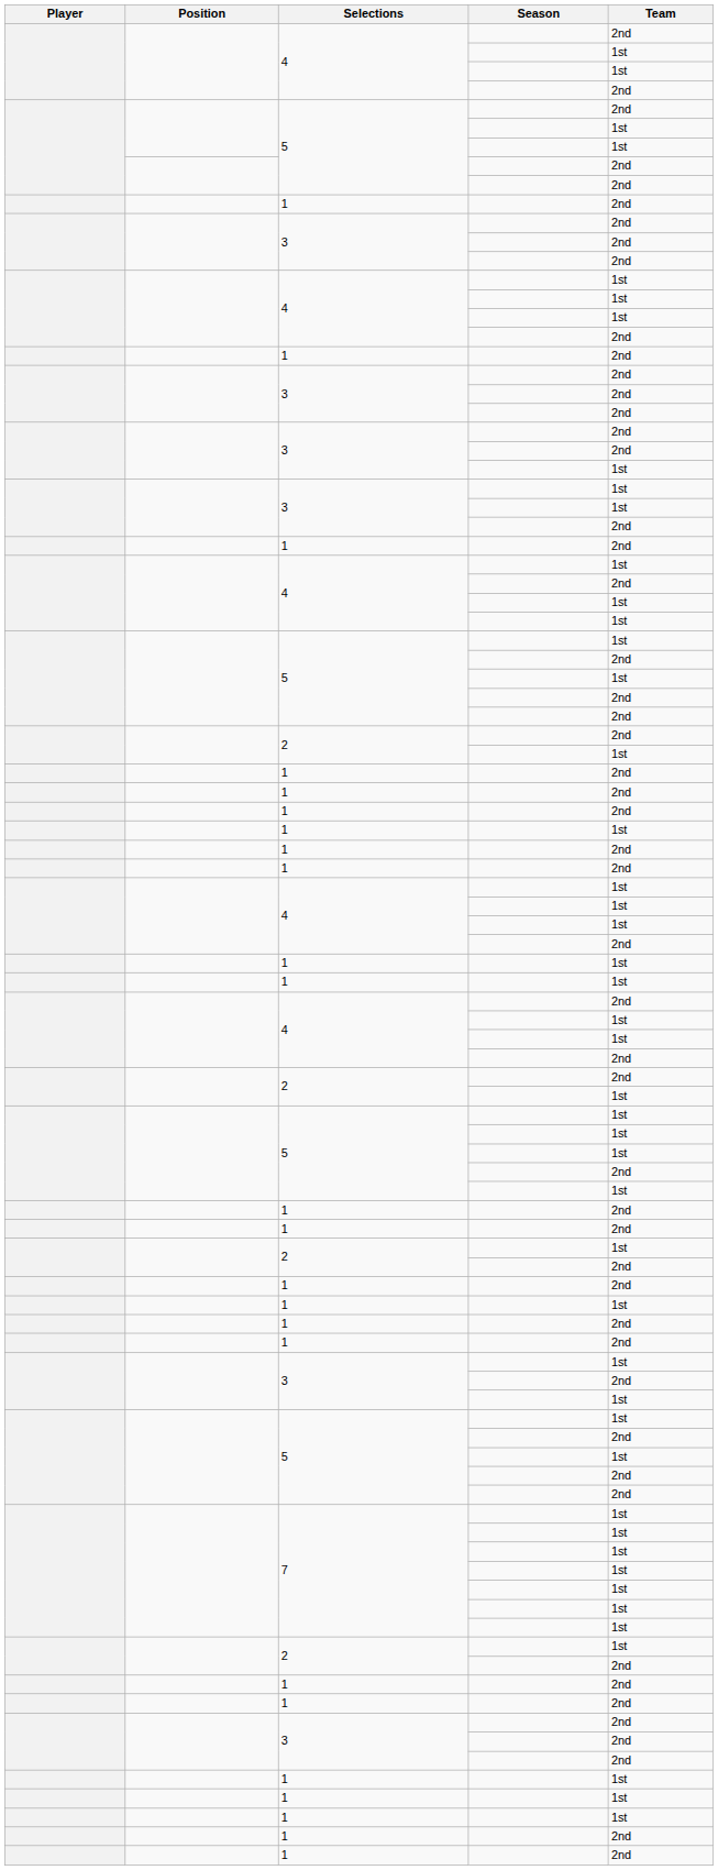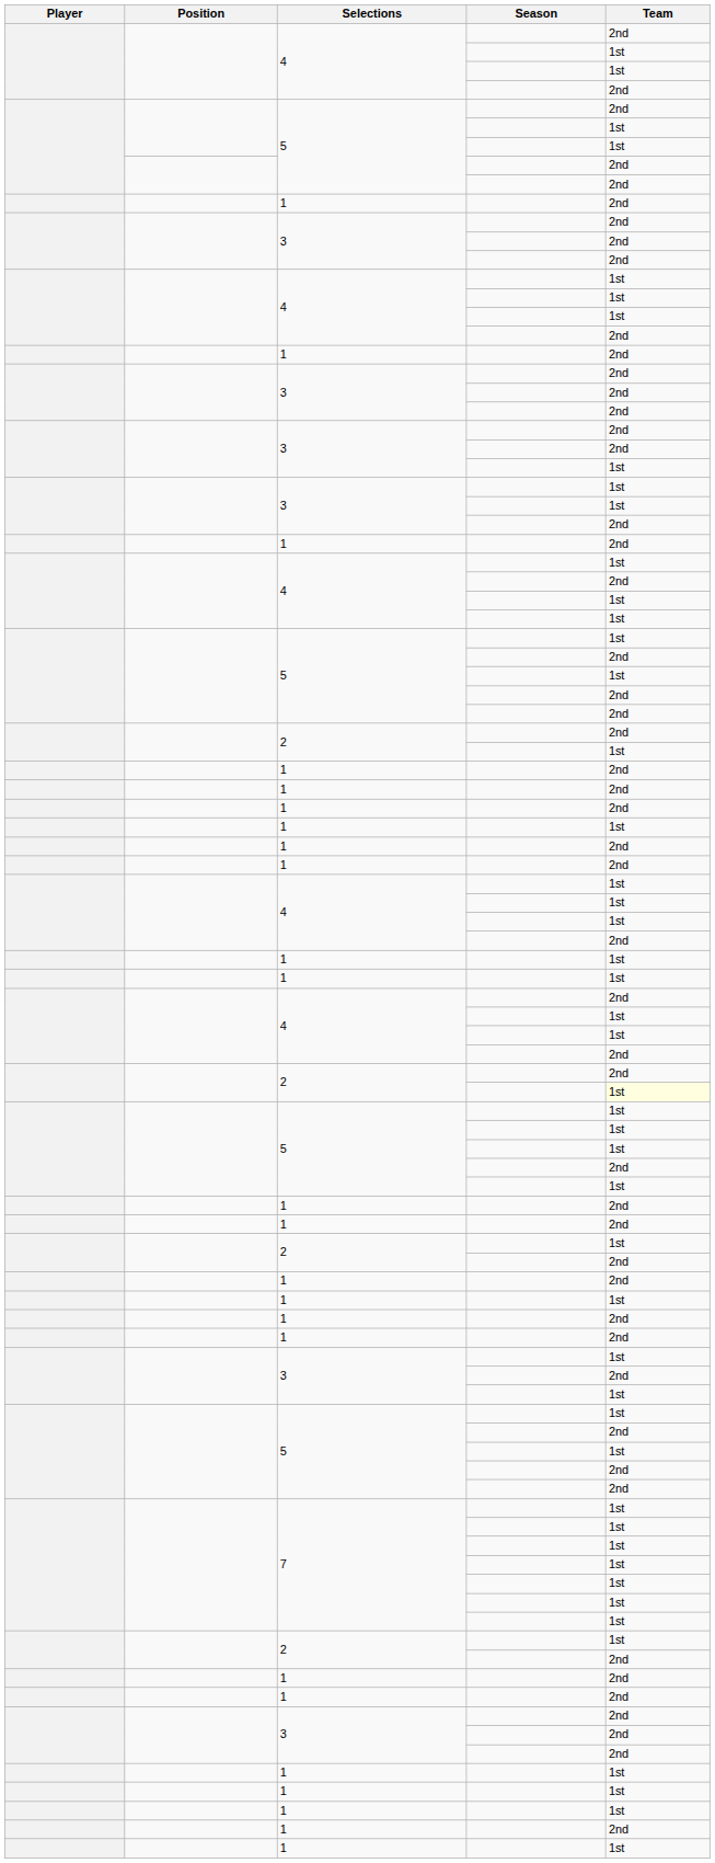row 58 | Team: no background -> lightyellow background
row 98 | Team: 2nd -> 1st
